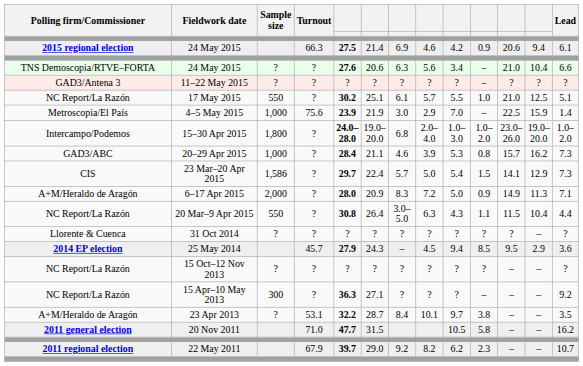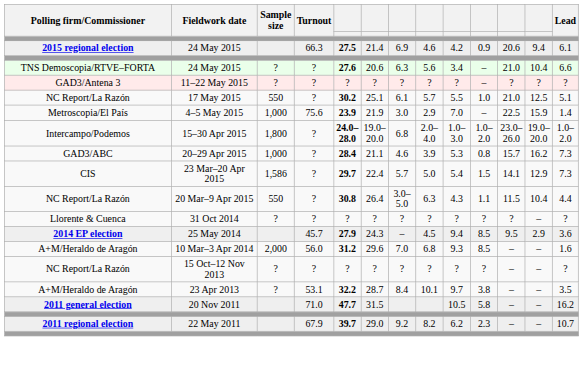- row: A+M/Heraldo de Aragón | 6–17 Apr 2015 | 2,000 | ? | 28.0 | 20.9 | 8.3 | 7.2 | 5.0 | 0.9 | 14.9 | 11.3 | 7.1
+ row: A+M/Heraldo de Aragón | 10 Mar–3 Apr 2014 | 2,000 | 56.0 | 31.2 | 29.6 | 7.0 | 6.8 | 9.3 | 8.5 | – | – | 1.6
- row: NC Report/La Razón | 15 Apr–10 May 2013 | 300 | ? | 36.3 | 27.1 | ? | ? | ? | – | – | – | 9.2
